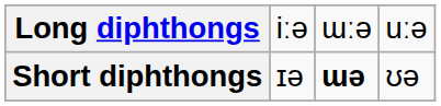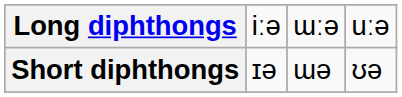Short diphthongs | column 3: bold -> normal
